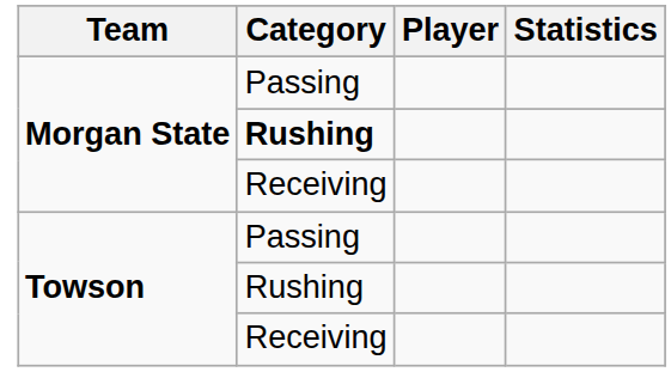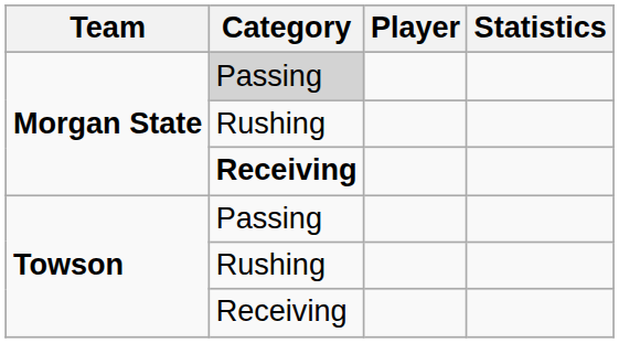Morgan State / Passing | Category: no background -> lightgrey background
Morgan State / Rushing | Category: bold -> normal
Morgan State / Receiving | Category: normal -> bold
